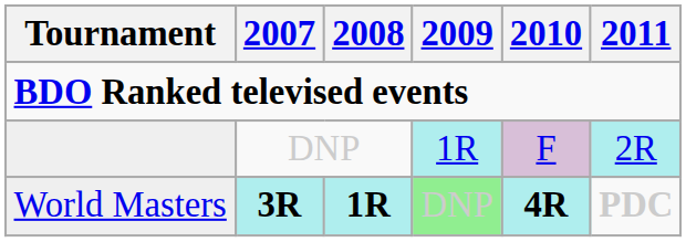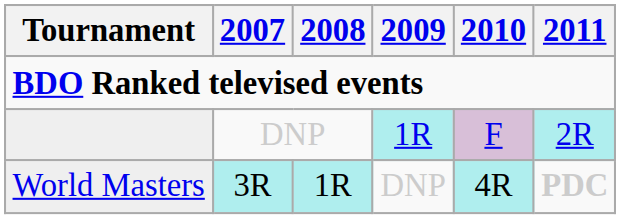World Masters | 2007: bold -> normal
World Masters | 2008: bold -> normal
World Masters | 2009: lightgreen background -> no background
World Masters | 2010: bold -> normal
